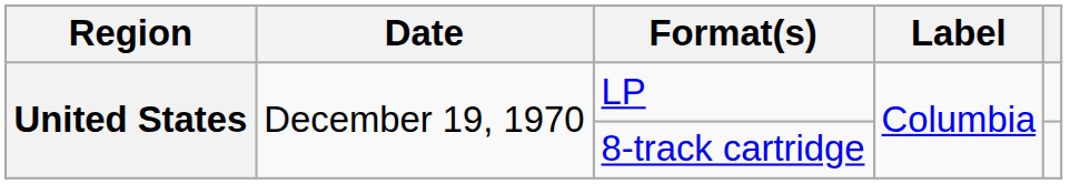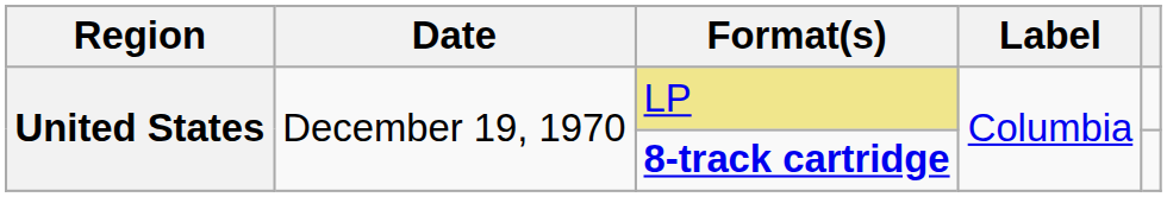LP | Format(s): no background -> khaki background
8-track cartridge | Format(s): normal -> bold
